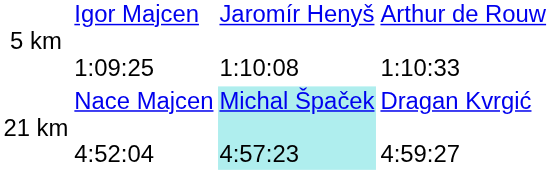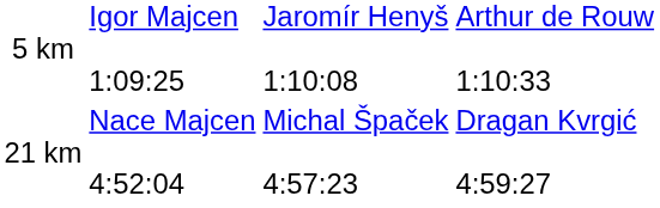21 km | column 3: paleturquoise background -> no background
